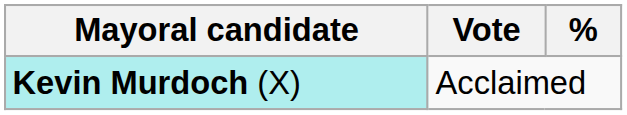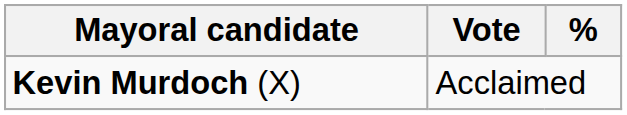Kevin Murdoch (X) | Mayoral candidate: paleturquoise background -> no background
